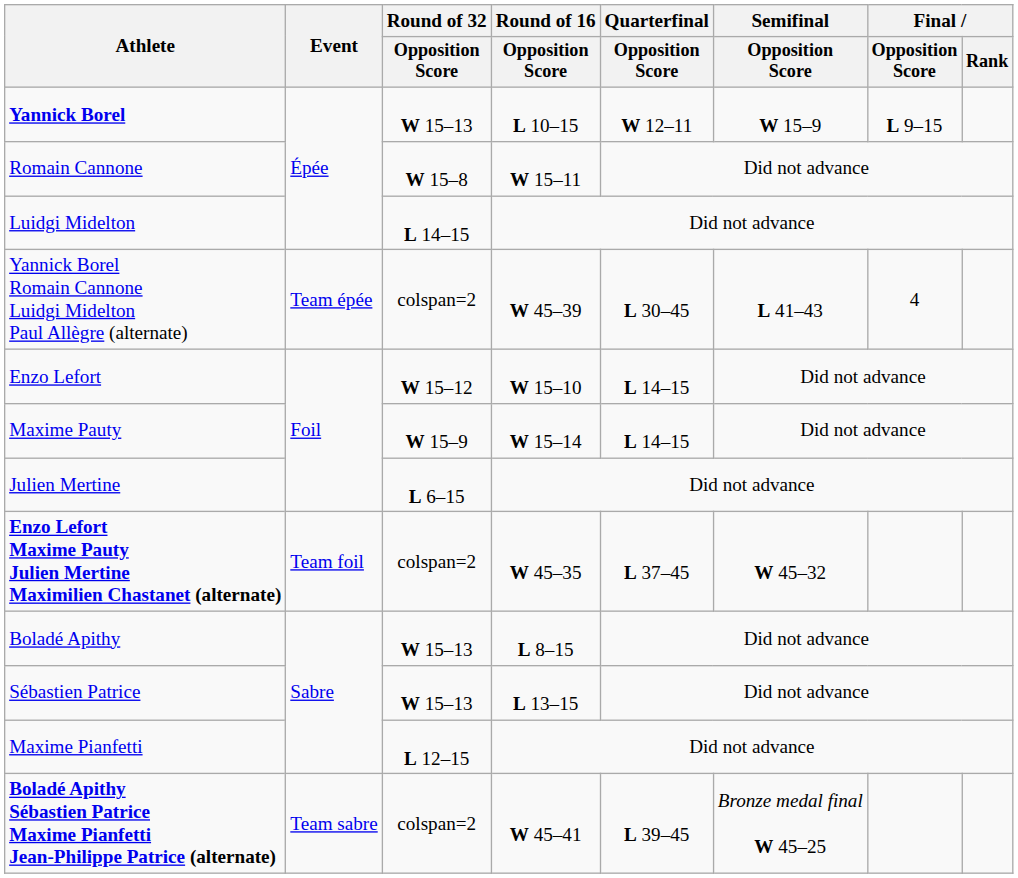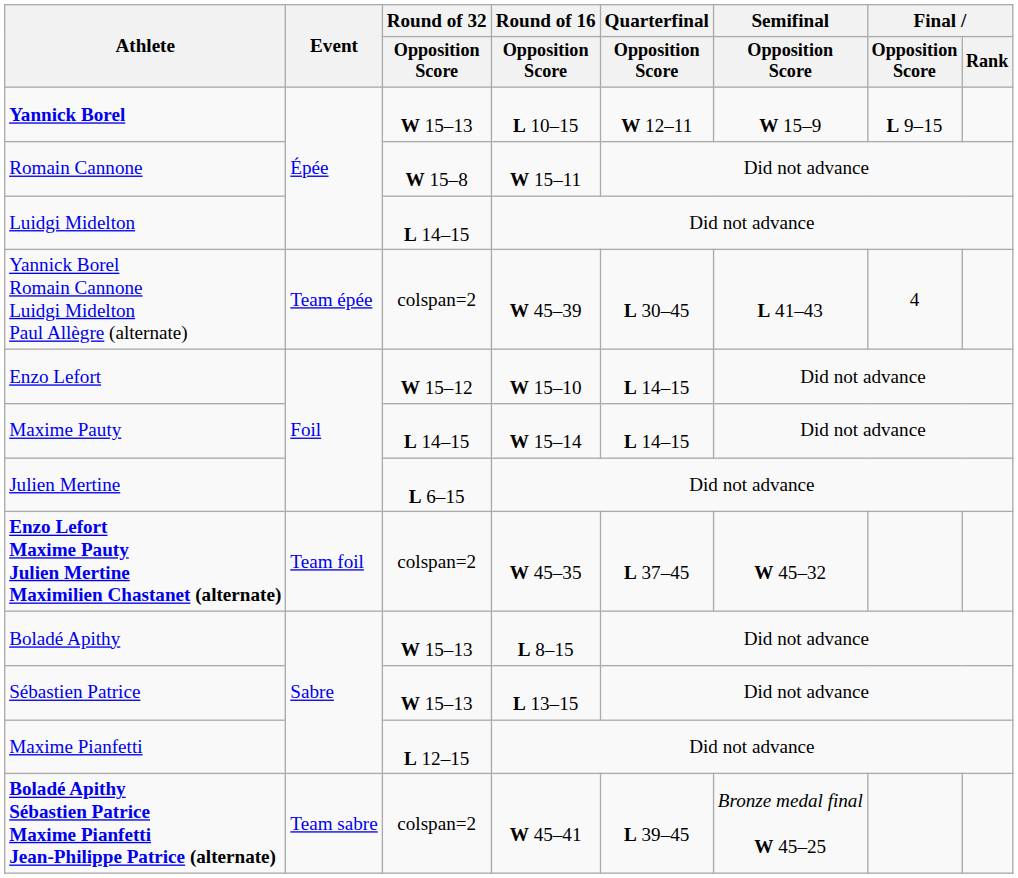Maxime Pauty | Round of 32 / Opposition Score: W 15–9 -> L 14–15
